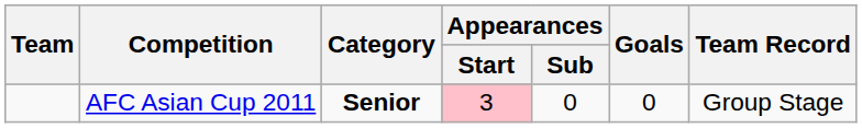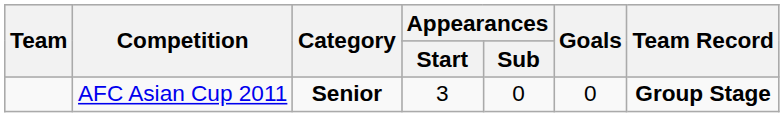AFC Asian Cup 2011 | Appearances / Start: pink background -> no background
AFC Asian Cup 2011 | Team Record: normal -> bold
